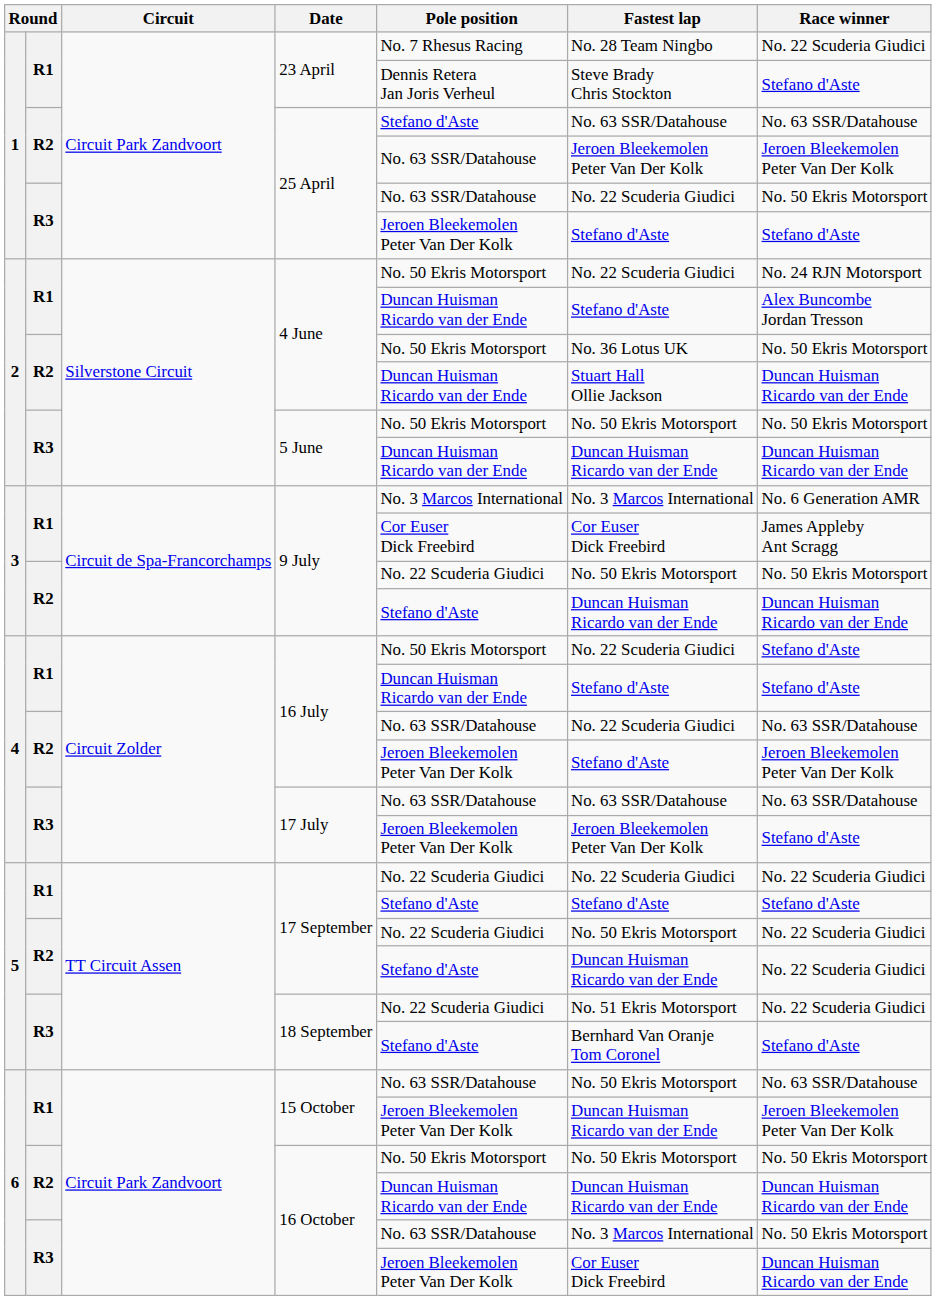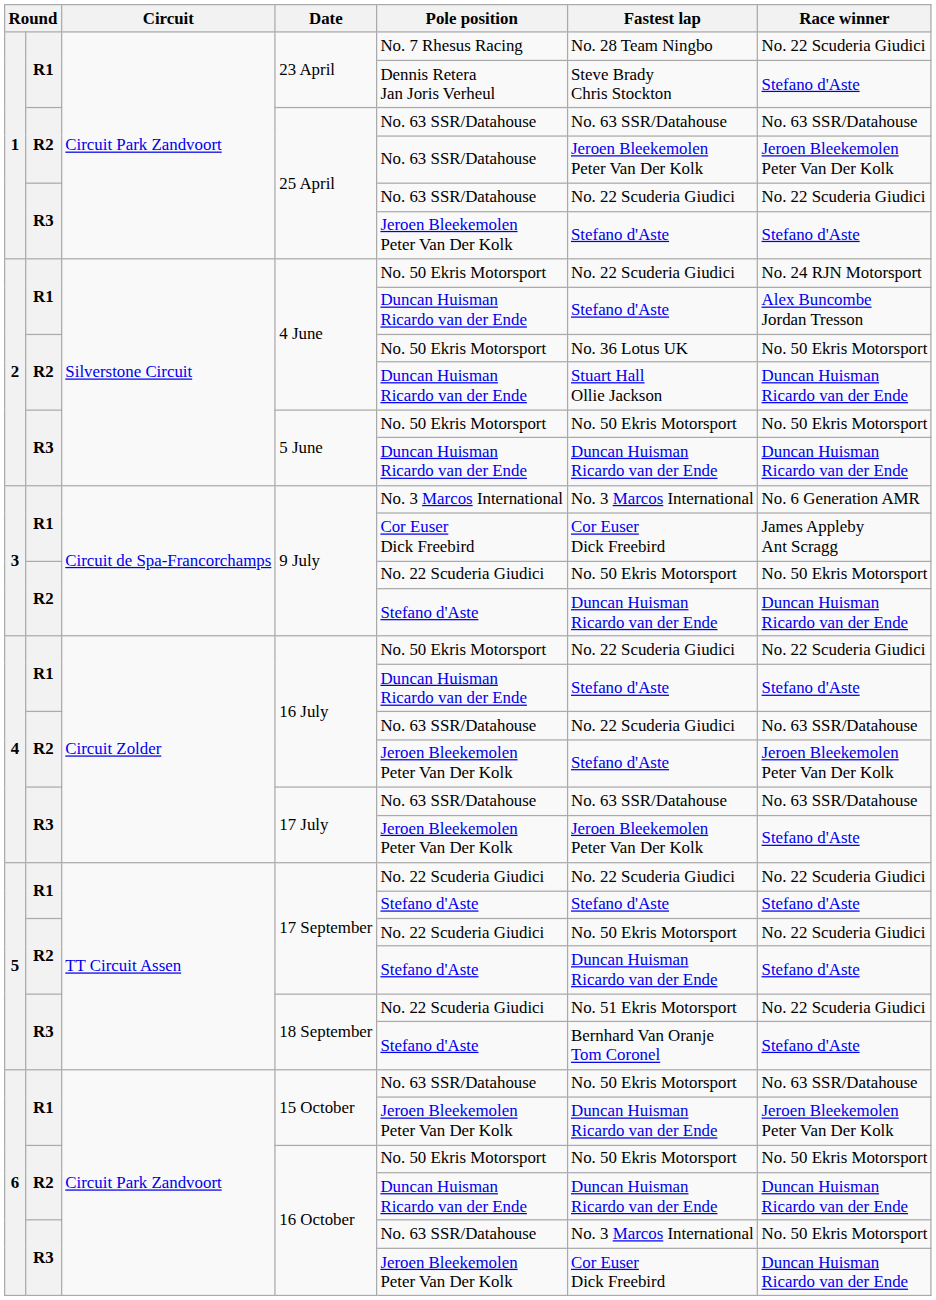row 4 | Pole position: Stefano d'Aste -> No. 63 SSR/Datahouse
row 6 | Race winner: No. 50 Ekris Motorsport -> No. 22 Scuderia Giudici
row 18 | Race winner: Stefano d'Aste -> No. 22 Scuderia Giudici
row 27 | Race winner: No. 22 Scuderia Giudici -> Stefano d'Aste
